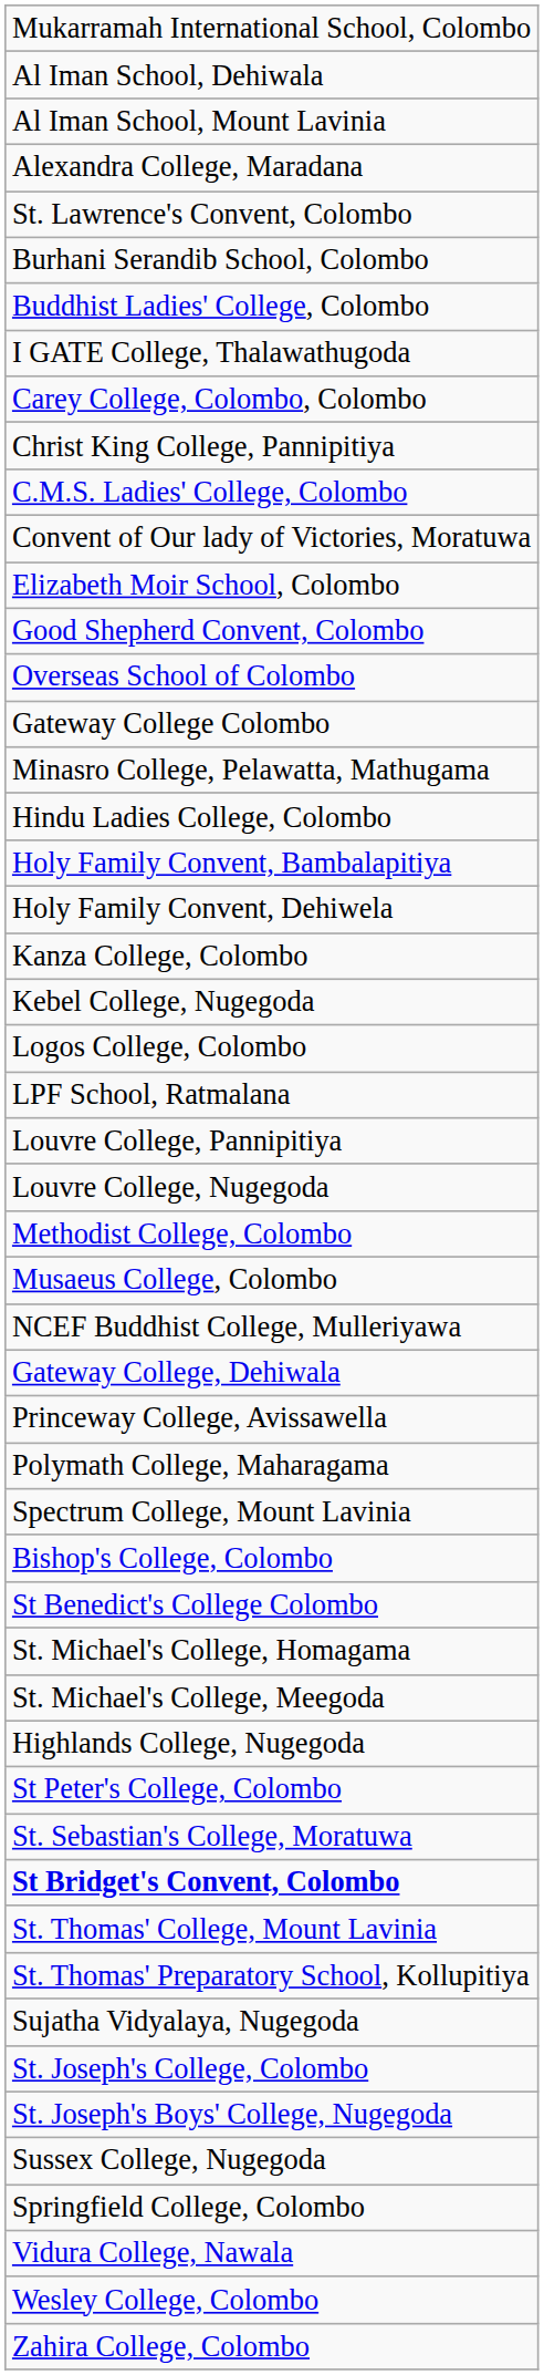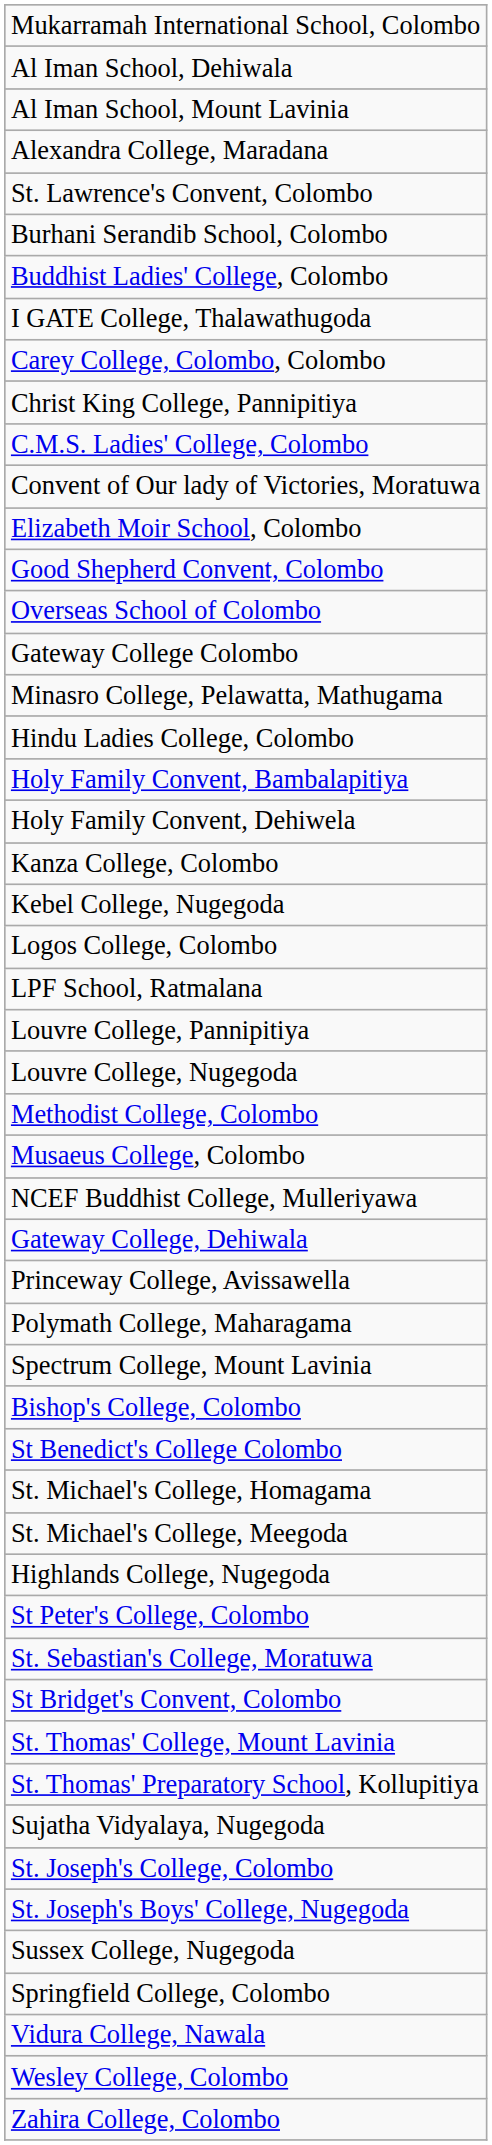row 41 | column 1: bold -> normal
